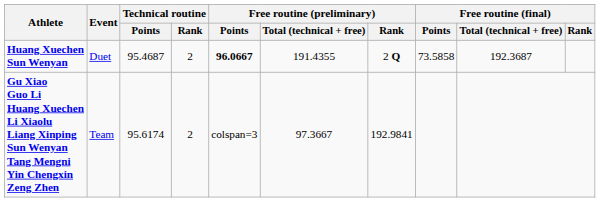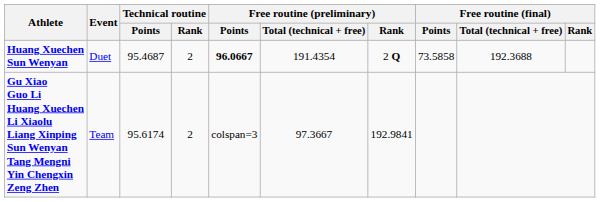Huang Xuechen Sun Wenyan | Free routine (preliminary) / Total (technical + free): 191.4355 -> 191.4354
Huang Xuechen Sun Wenyan | Free routine (final) / Total (technical + free): 192.3687 -> 192.3688
